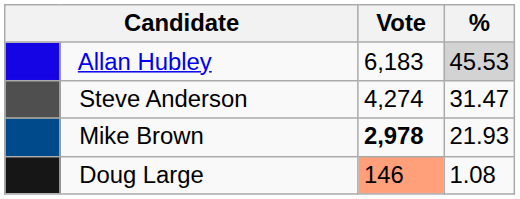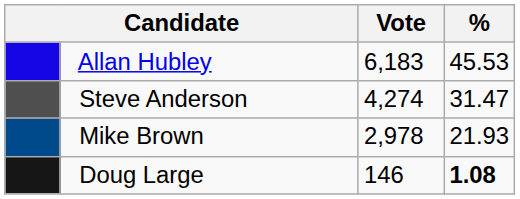Allan Hubley | %: lightgrey background -> no background
Mike Brown | Vote: bold -> normal
Doug Large | Vote: lightsalmon background -> no background
Doug Large | %: normal -> bold
